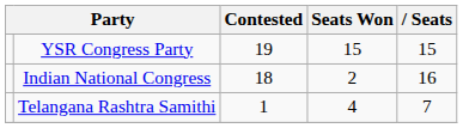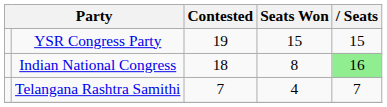Indian National Congress | Seats Won: 2 -> 8
Indian National Congress | Seats: no background -> lightgreen background
Telangana Rashtra Samithi | Contested: 1 -> 7
